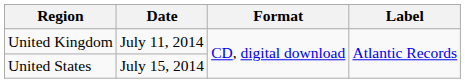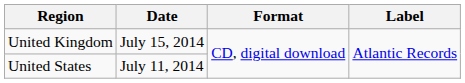United Kingdom | Date: July 11, 2014 -> July 15, 2014
United States | Date: July 15, 2014 -> July 11, 2014
